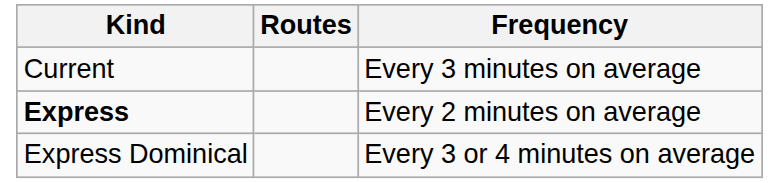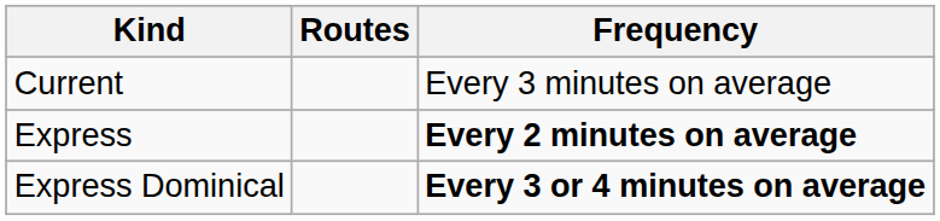row 3 | Kind: bold -> normal
row 3 | Frequency: normal -> bold
row 4 | Frequency: normal -> bold
